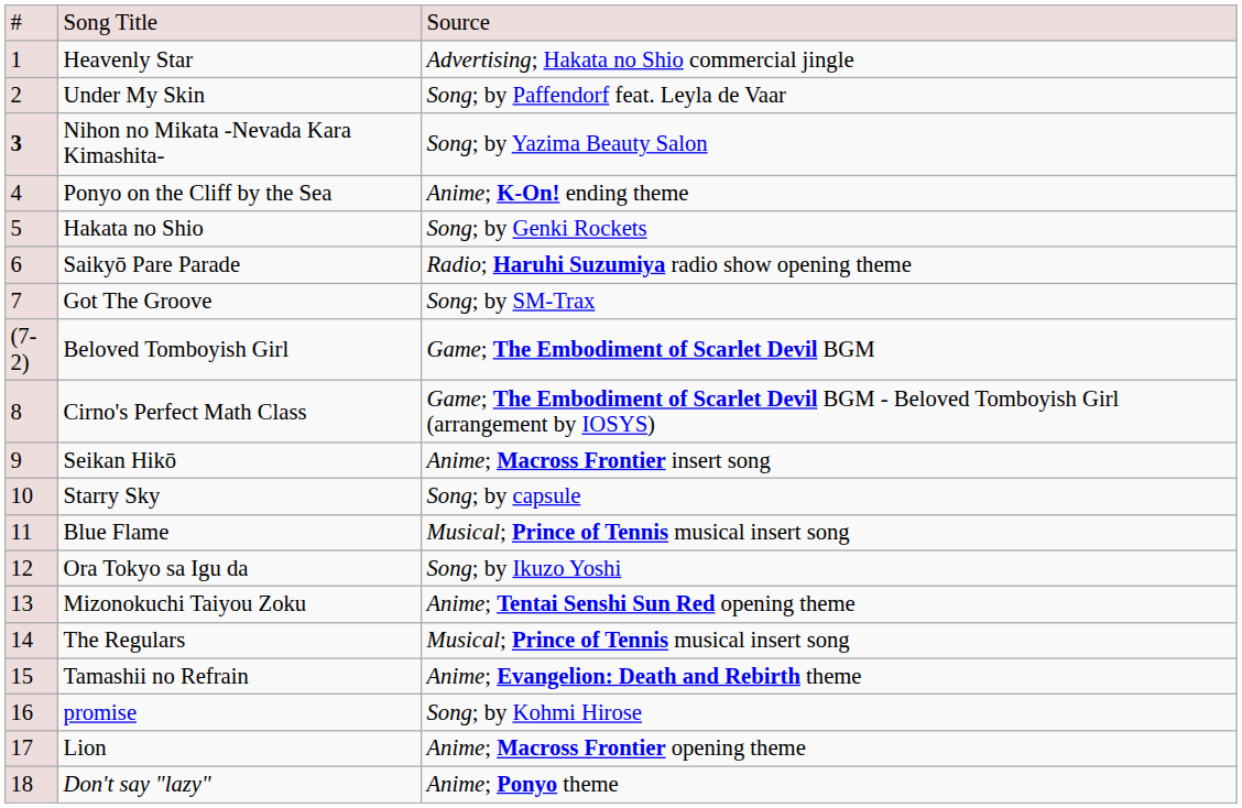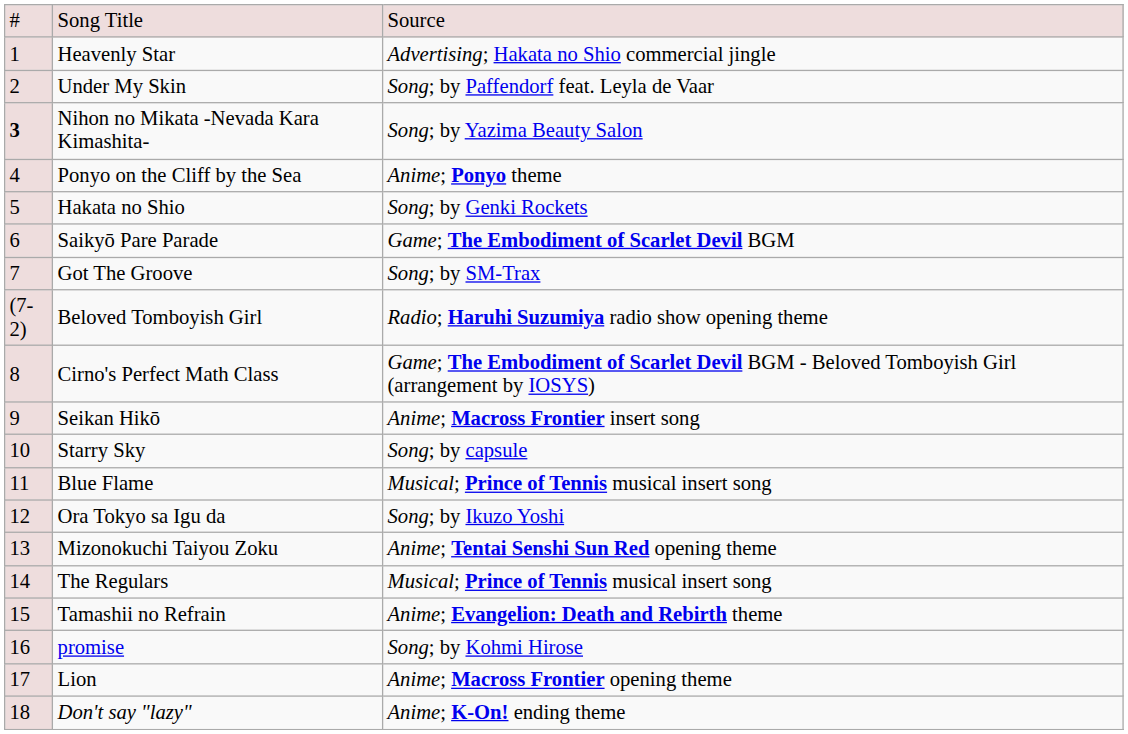Ponyo on the Cliff by the Sea | column 3: Anime; K-On! ending theme -> Anime; Ponyo theme
Saikyō Pare Parade | column 3: Radio; Haruhi Suzumiya radio show opening theme -> Game; The Embodiment of Scarlet Devil BGM
Beloved Tomboyish Girl | column 3: Game; The Embodiment of Scarlet Devil BGM -> Radio; Haruhi Suzumiya radio show opening theme
Don't say "lazy" | column 3: Anime; Ponyo theme -> Anime; K-On! ending theme
